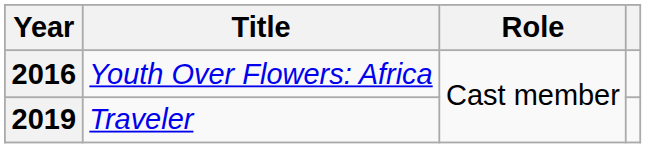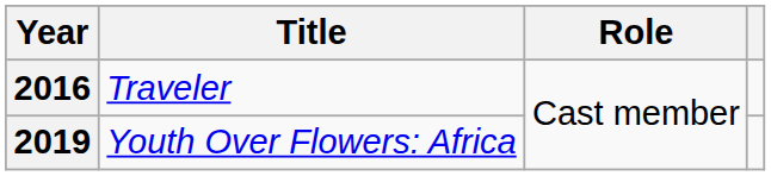2016 | Title: Youth Over Flowers: Africa -> Traveler
2019 | Title: Traveler -> Youth Over Flowers: Africa
